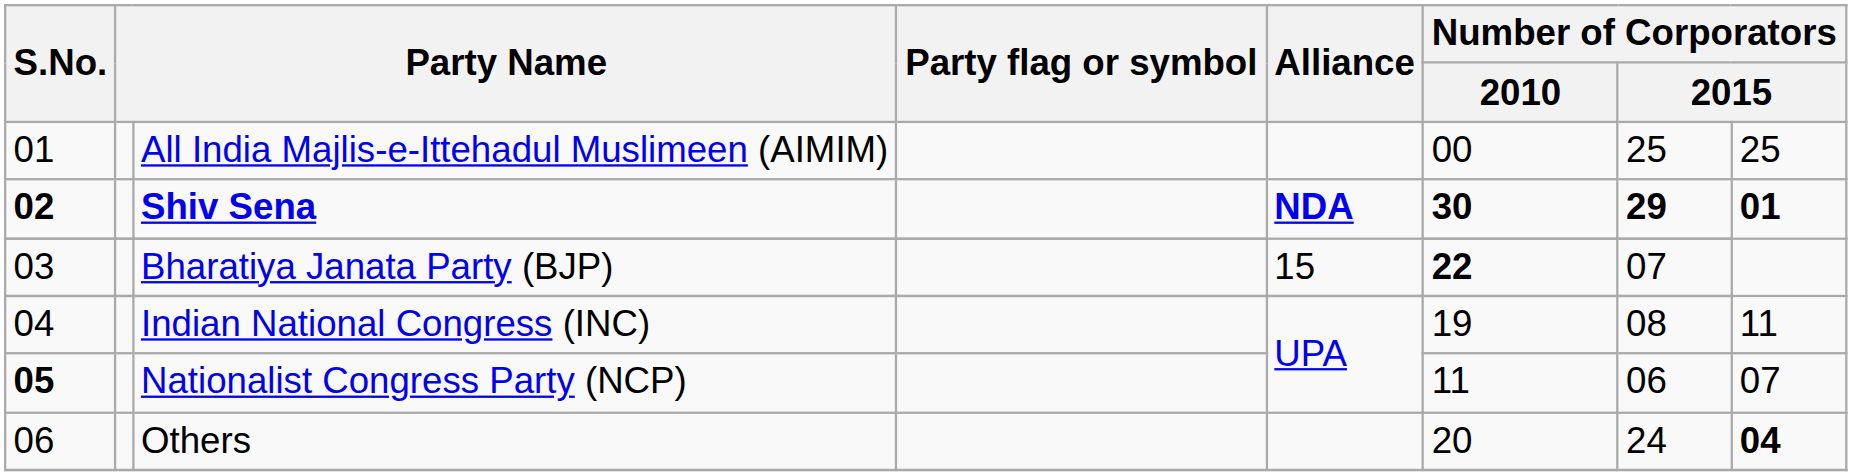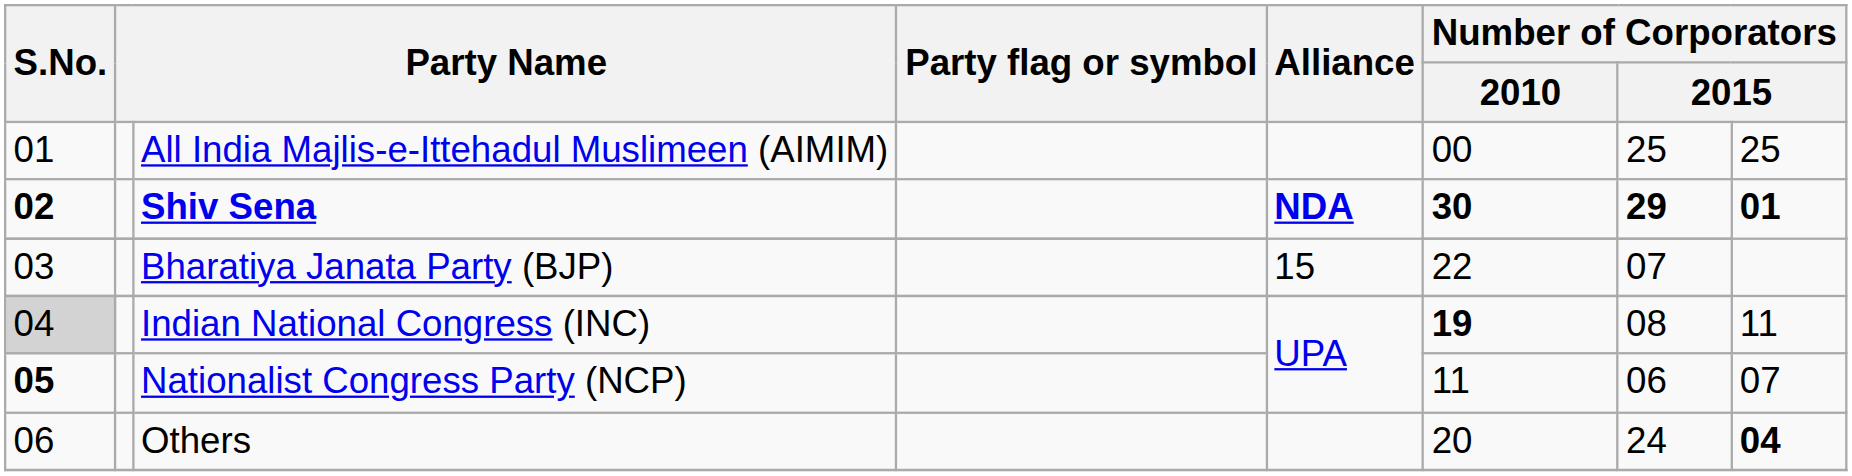Bharatiya Janata Party (BJP) | Number of Corporators / 2010: bold -> normal
Indian National Congress (INC) | S.No.: no background -> lightgrey background
Indian National Congress (INC) | Number of Corporators / 2010: normal -> bold
